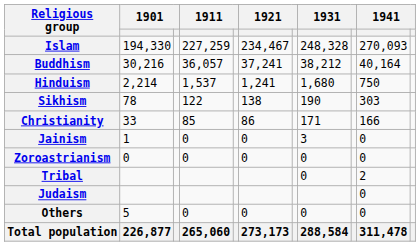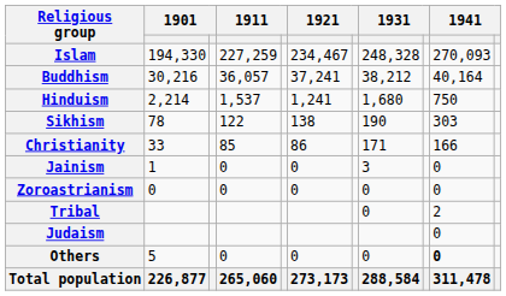Others | column 10: normal -> bold
